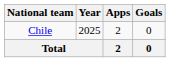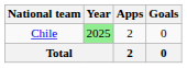Chile | Year: no background -> lightgreen background
